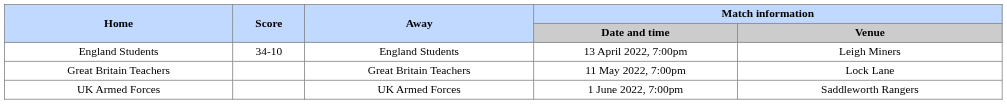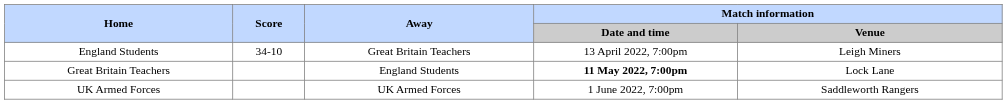row 3 | Away: England Students -> Great Britain Teachers
row 4 | Away: Great Britain Teachers -> England Students
row 4 | Match information / Date and time: normal -> bold
